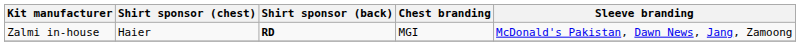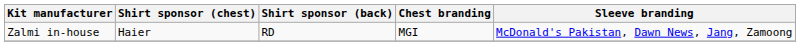Zalmi in-house | Shirt sponsor (back): bold -> normal
